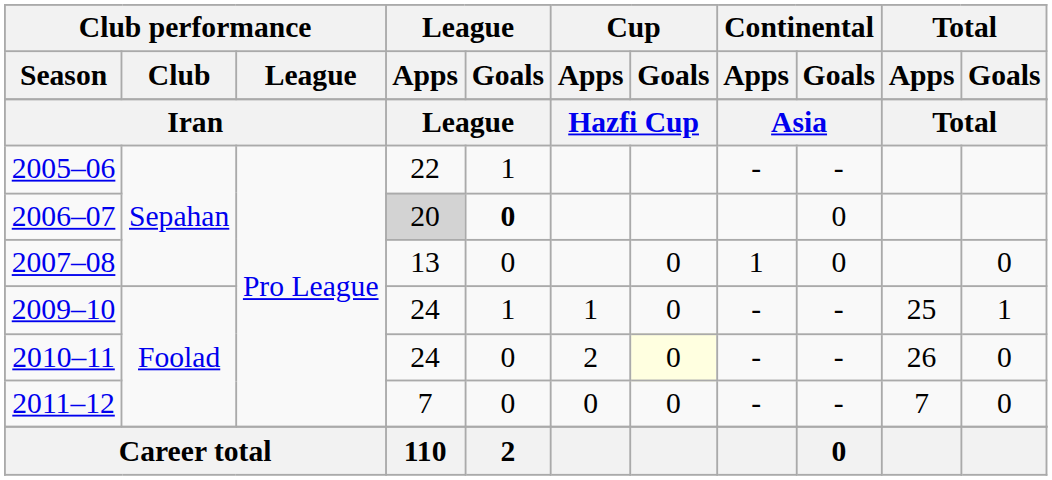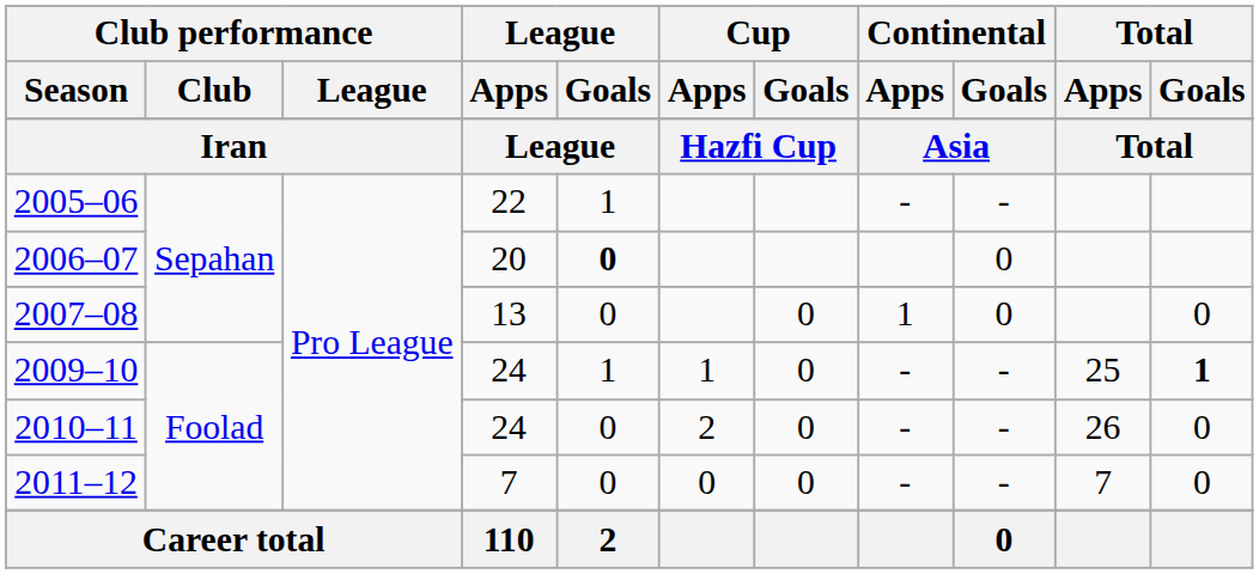2006–07 | League / Apps: lightgrey background -> no background
2009–10 | Total / Goals: normal -> bold
2010–11 | Cup / Goals: lightyellow background -> no background
